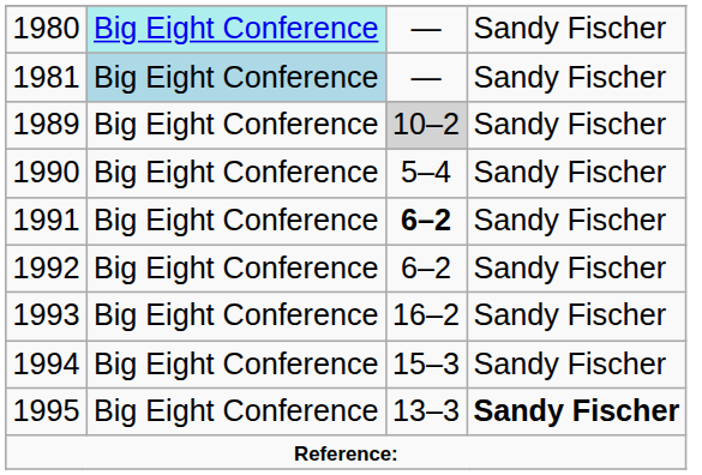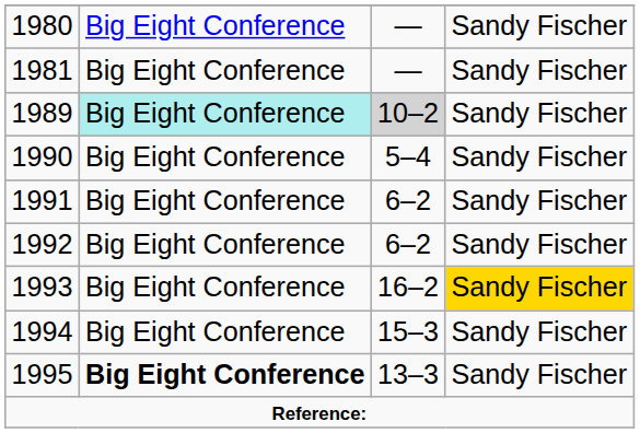1980 | column 2: paleturquoise background -> no background
1981 | column 2: lightblue background -> no background
1989 | column 2: no background -> paleturquoise background
1991 | column 3: bold -> normal
1993 | column 4: no background -> gold background
1995 | column 2: normal -> bold
1995 | column 4: bold -> normal
